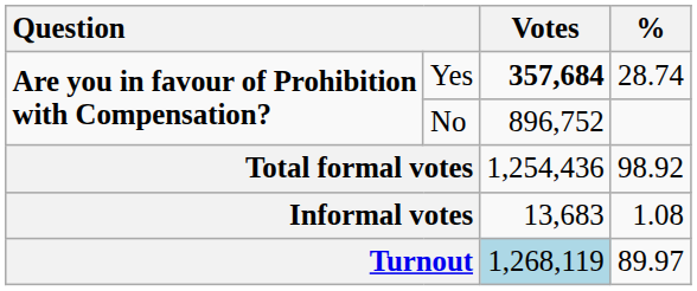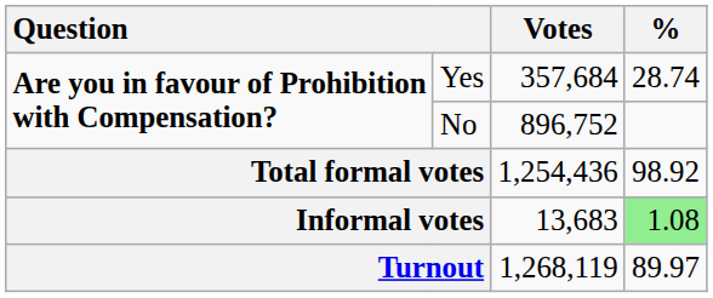Yes | Votes: bold -> normal
Informal votes | %: no background -> lightgreen background
Turnout | Votes: lightblue background -> no background
